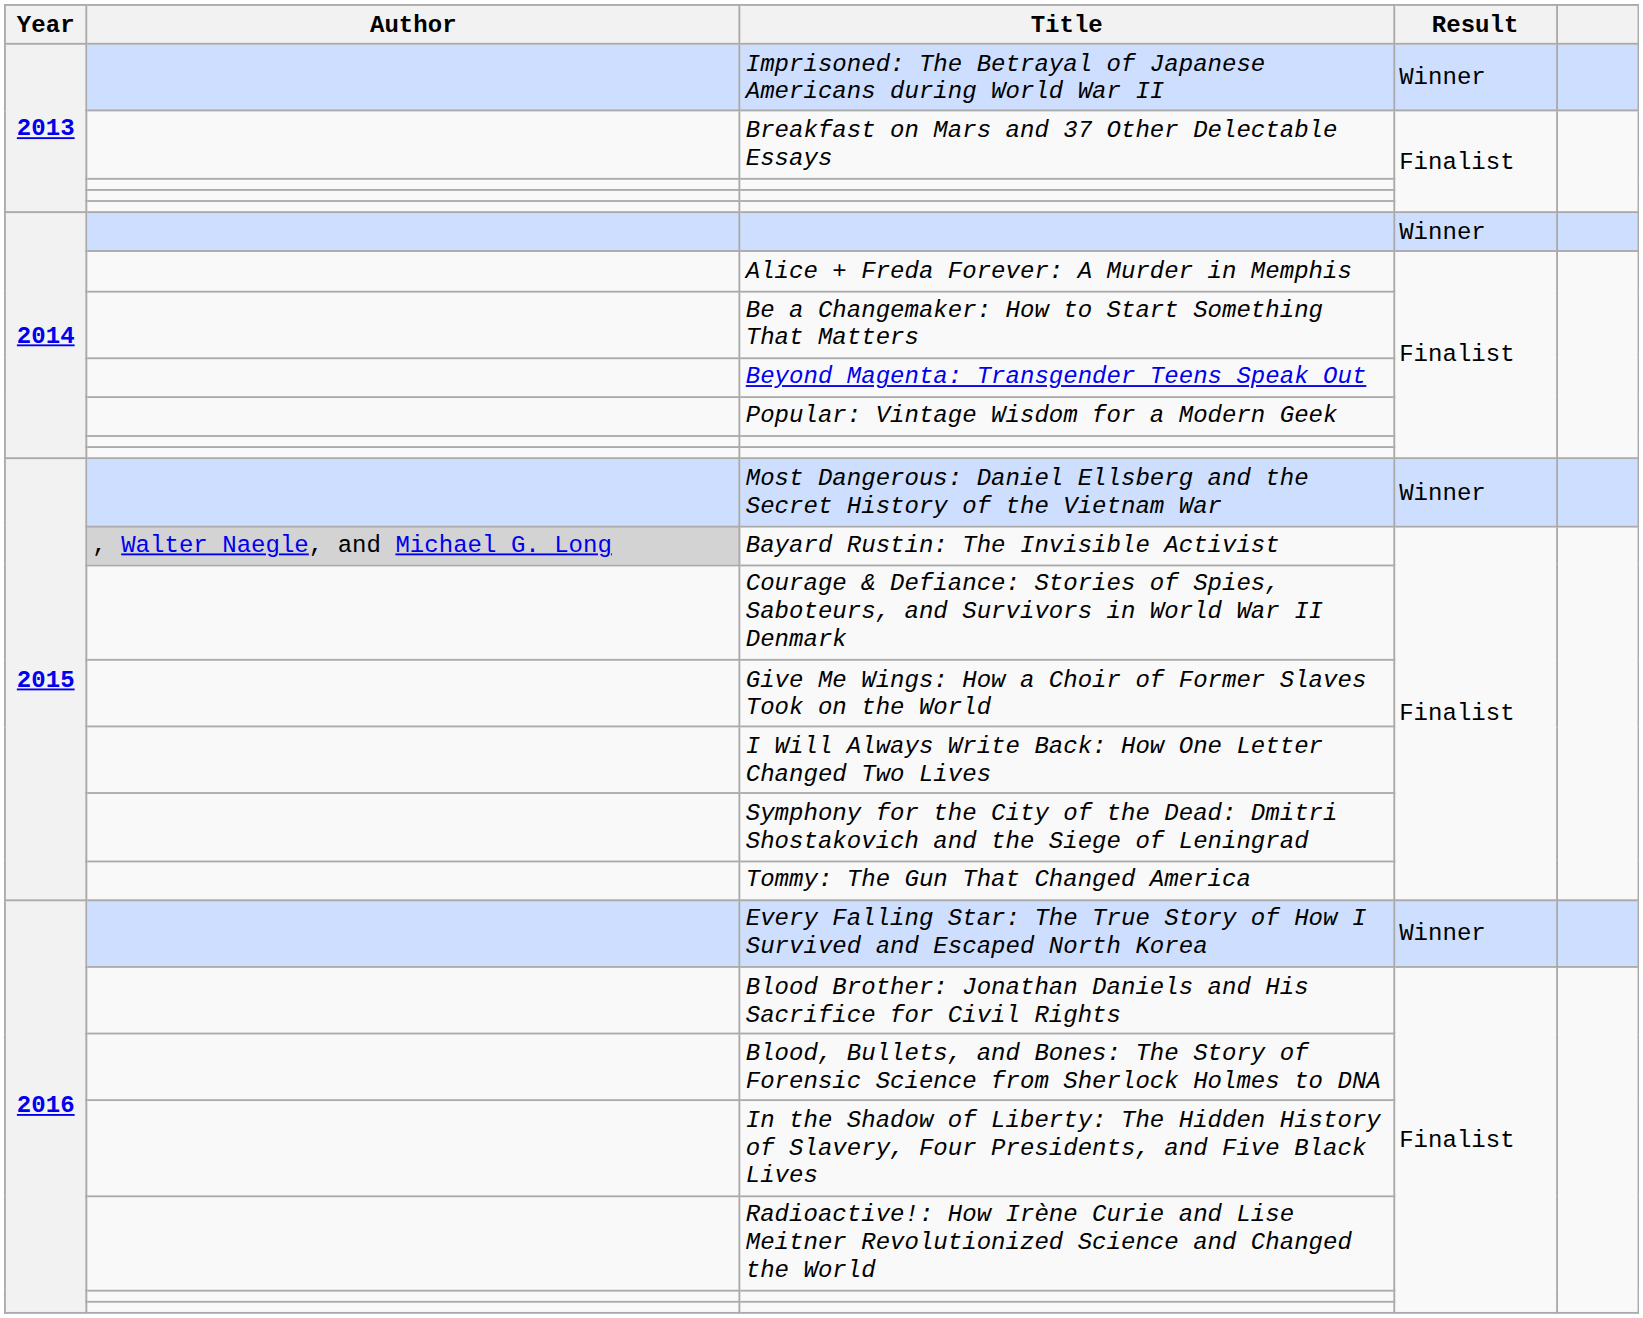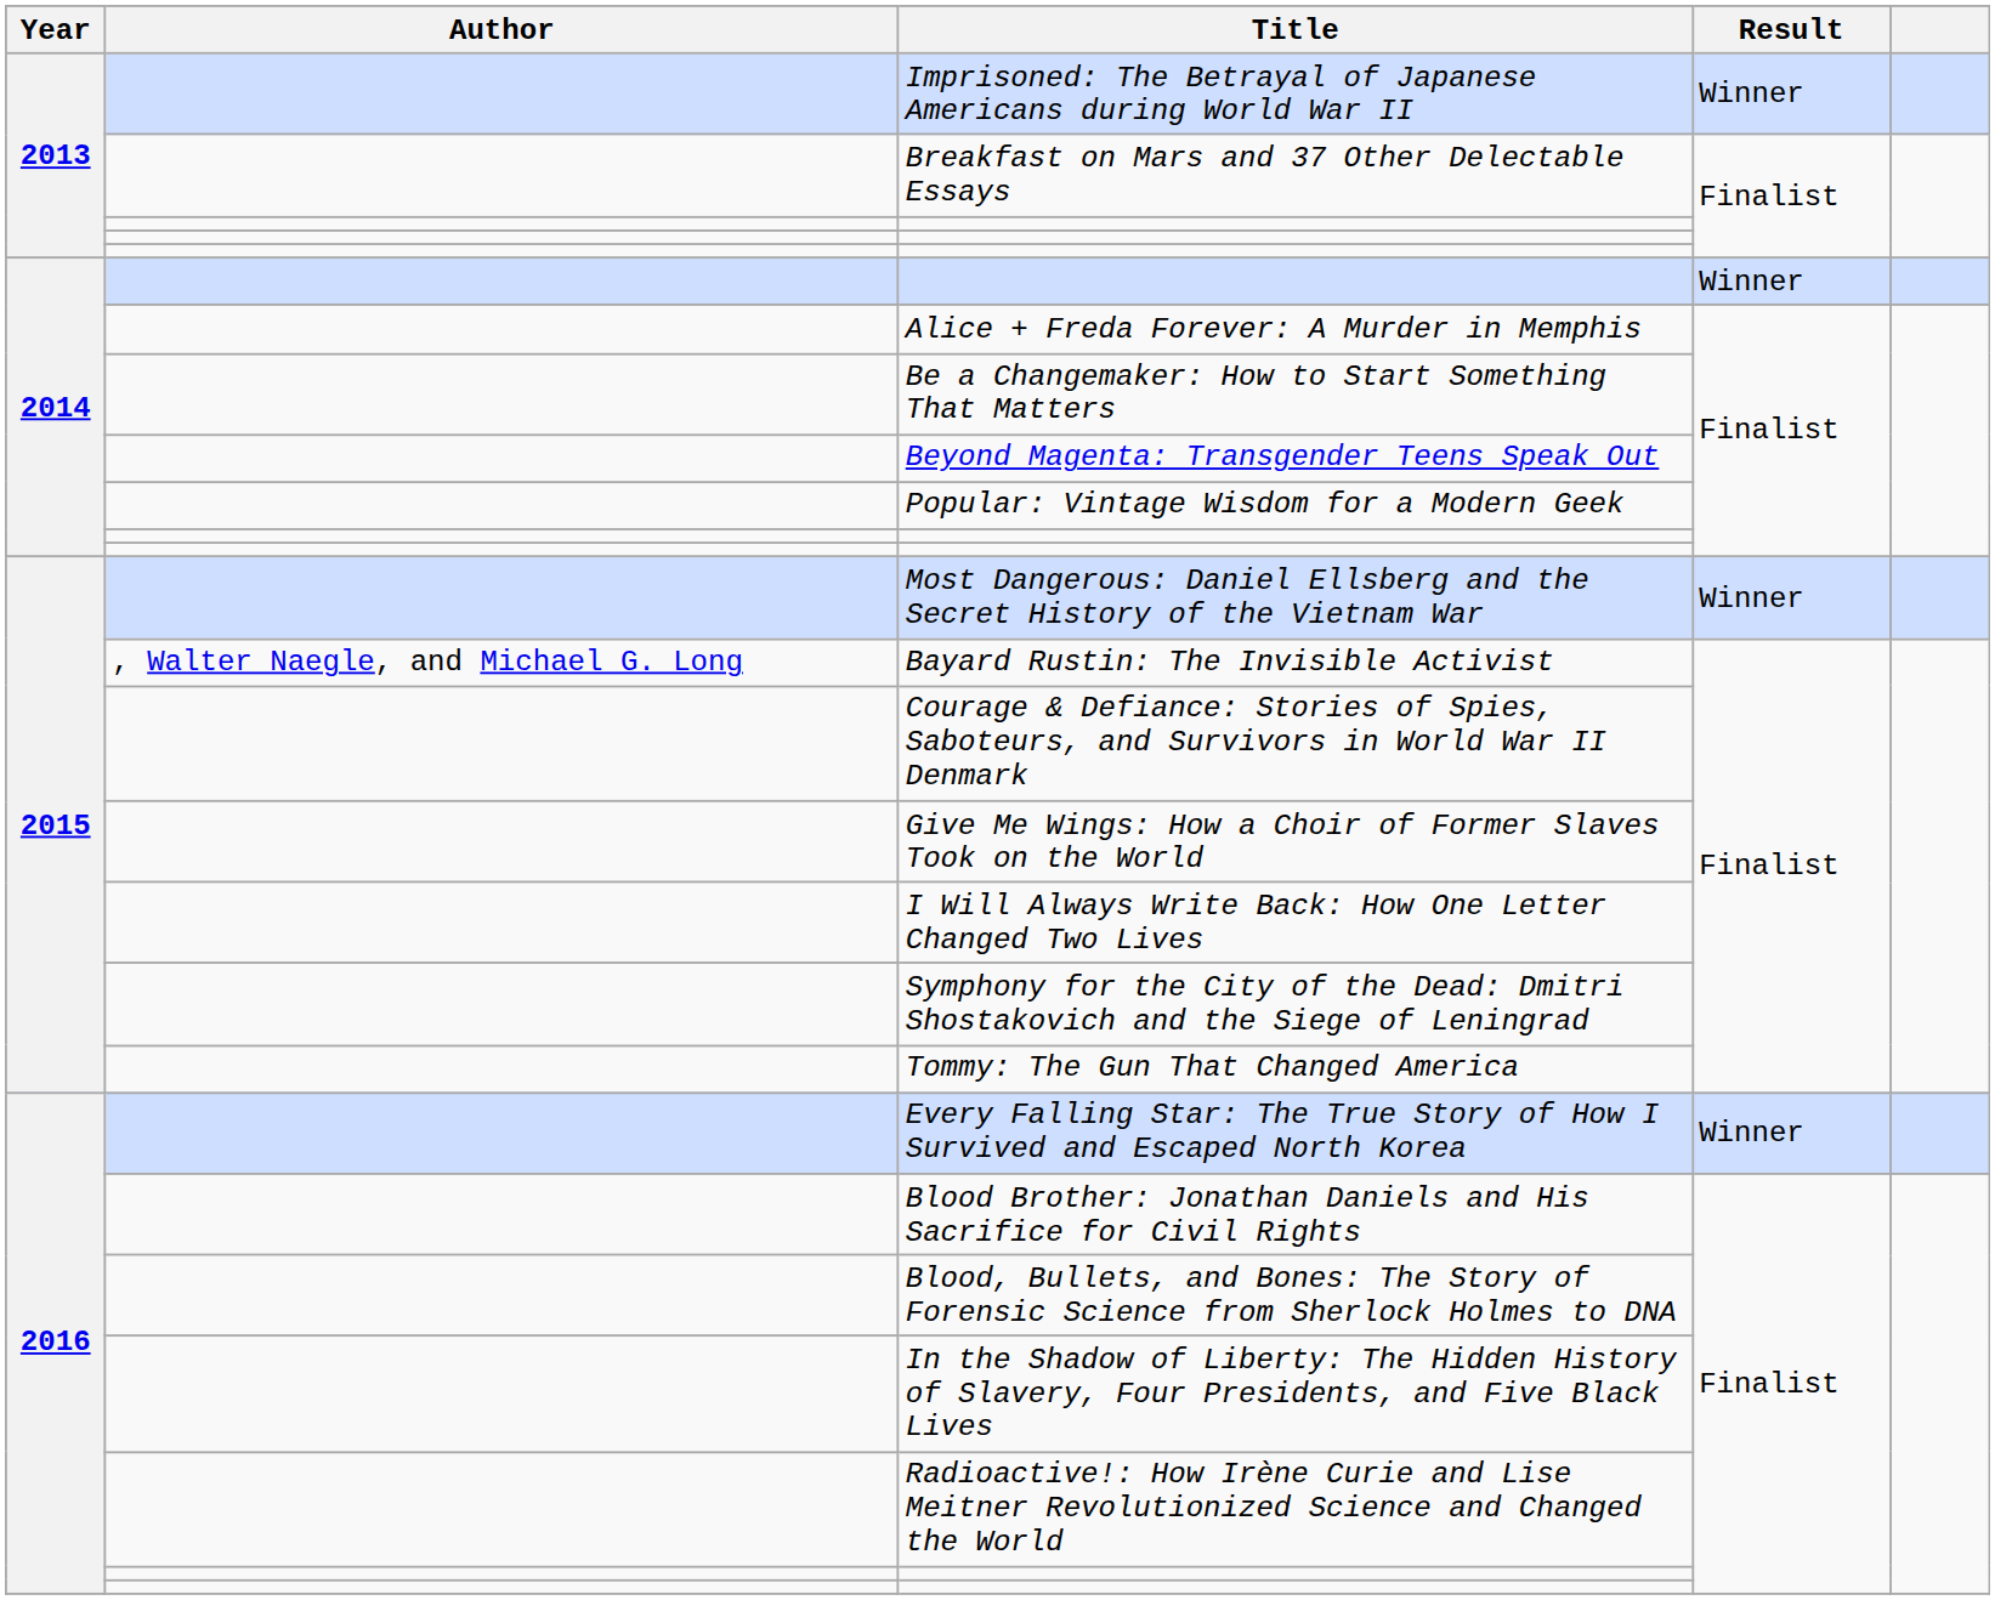Bayard Rustin: The Invisible Activist | Author: lightgrey background -> no background
